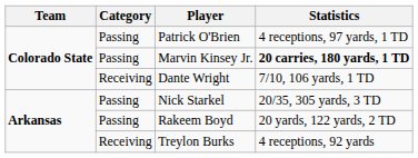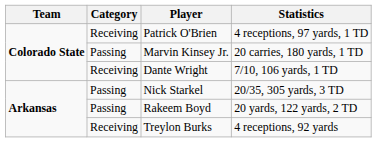Patrick O'Brien | Category: Passing -> Receiving
Marvin Kinsey Jr. | Statistics: bold -> normal
